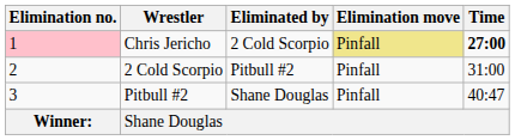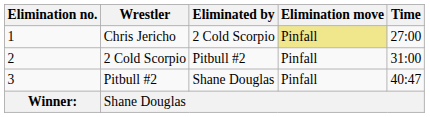Chris Jericho | Elimination no.: pink background -> no background
Chris Jericho | Time: bold -> normal
